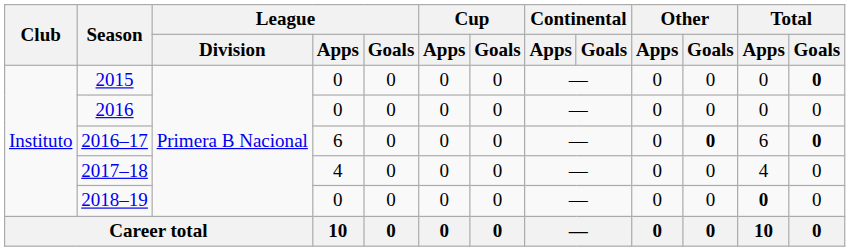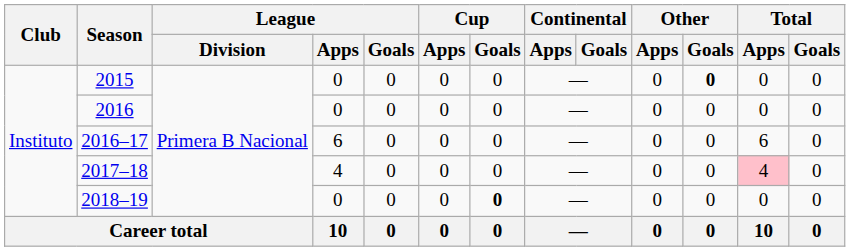2015 | Other / Goals: normal -> bold
2015 | Total / Goals: bold -> normal
2016–17 | Other / Goals: bold -> normal
2016–17 | Total / Goals: bold -> normal
2017–18 | Total / Apps: no background -> pink background
2018–19 | Cup / Goals: normal -> bold
2018–19 | Total / Apps: bold -> normal
